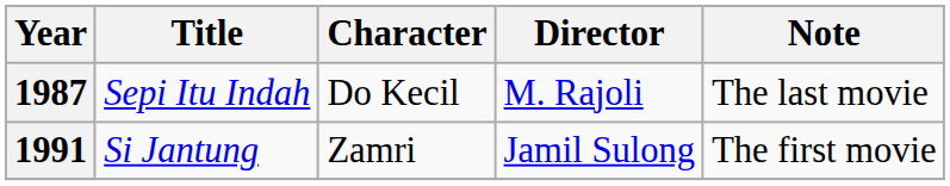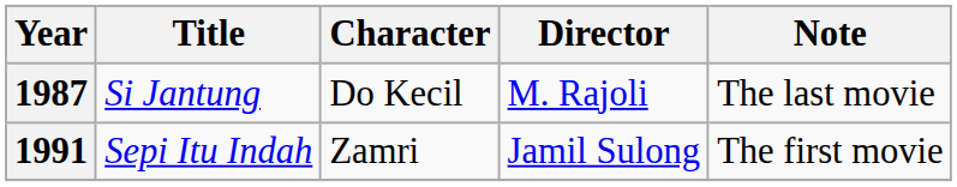1987 | Title: Sepi Itu Indah -> Si Jantung
1991 | Title: Si Jantung -> Sepi Itu Indah
